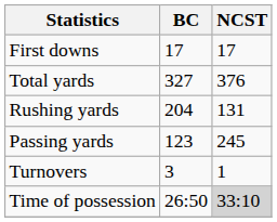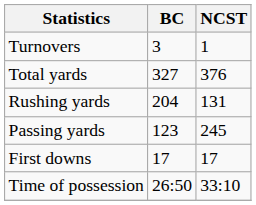rows swapped: First downs <-> Turnovers
Time of possession | NCST: lightgrey background -> no background
